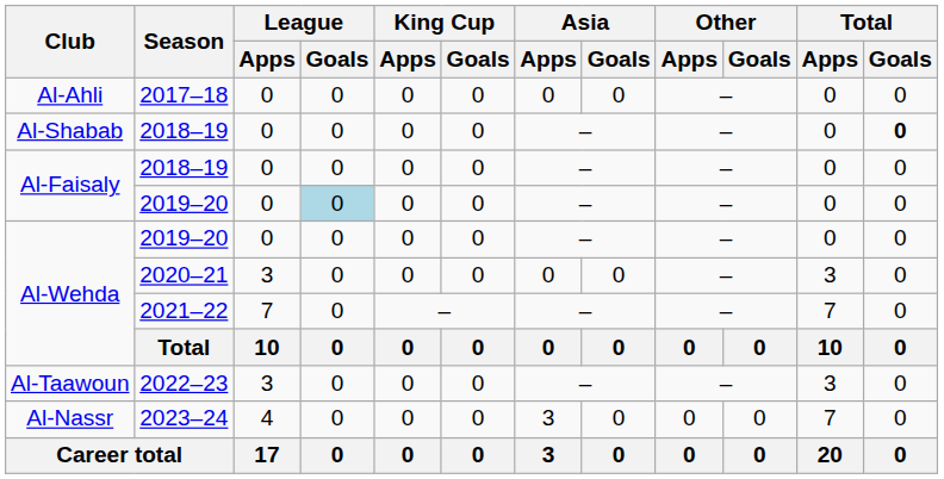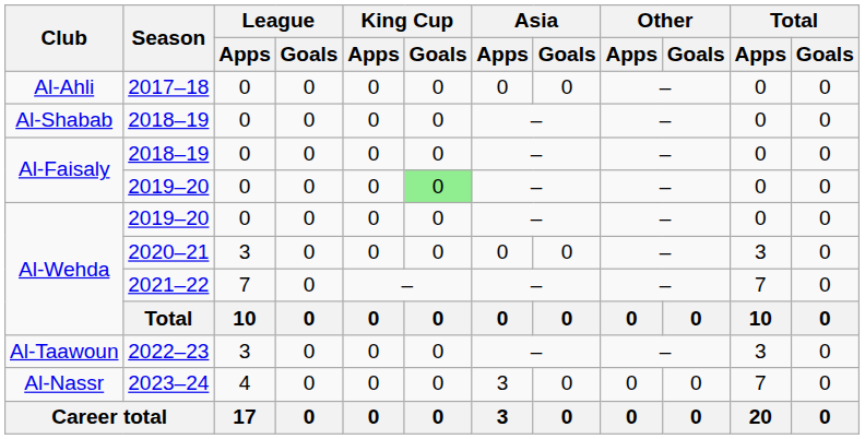Al-Shabab / 2018–19 | Total / Goals: bold -> normal
Al-Faisaly / 2019–20 | League / Goals: lightblue background -> no background
Al-Faisaly / 2019–20 | King Cup / Goals: no background -> lightgreen background
